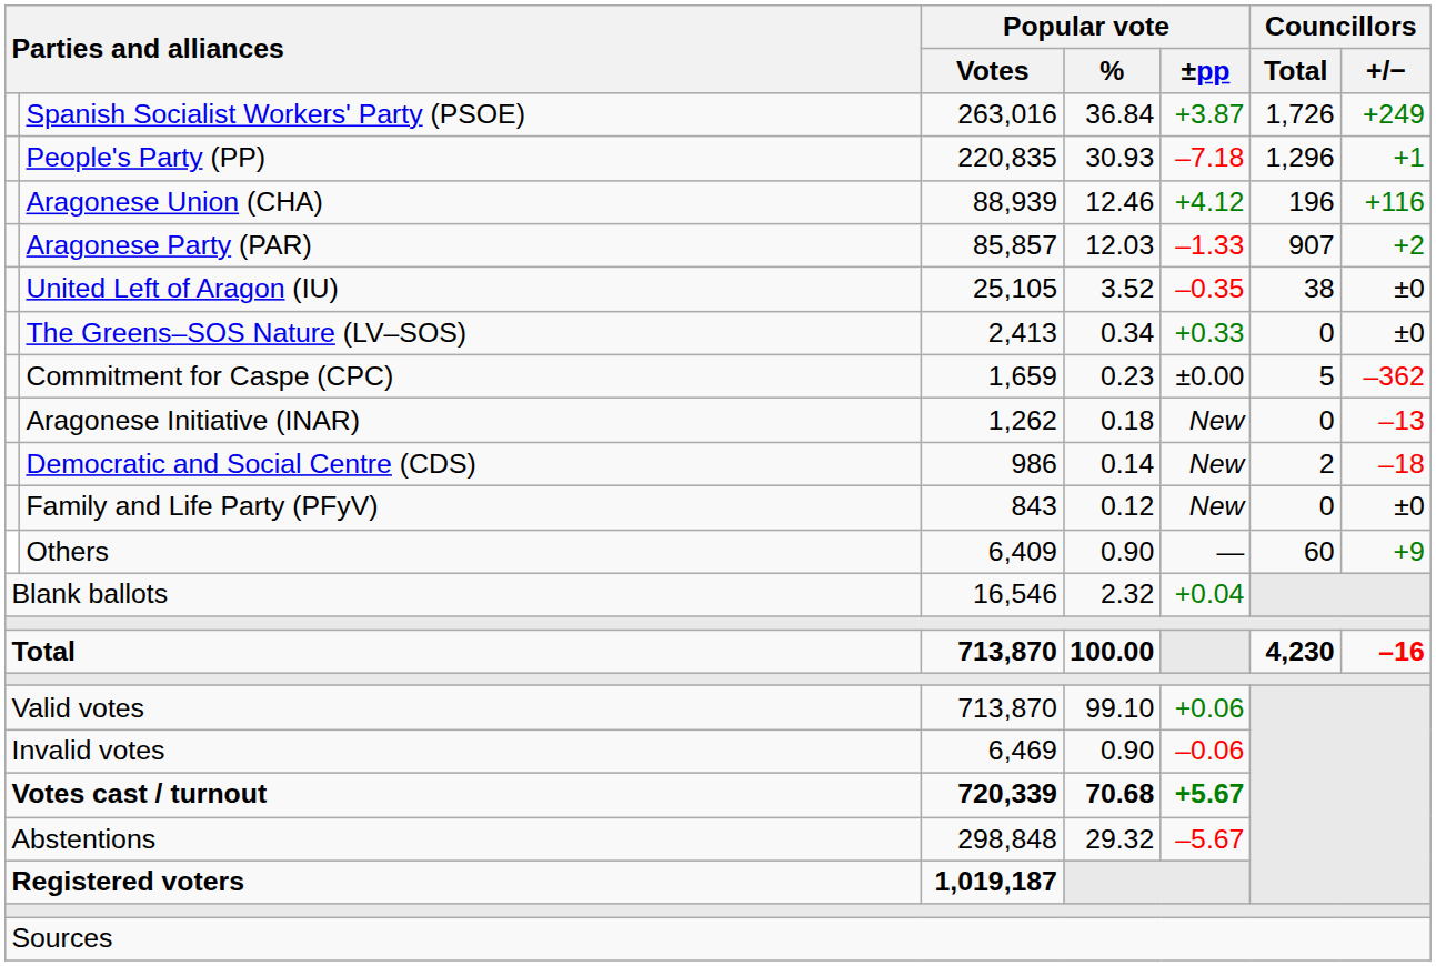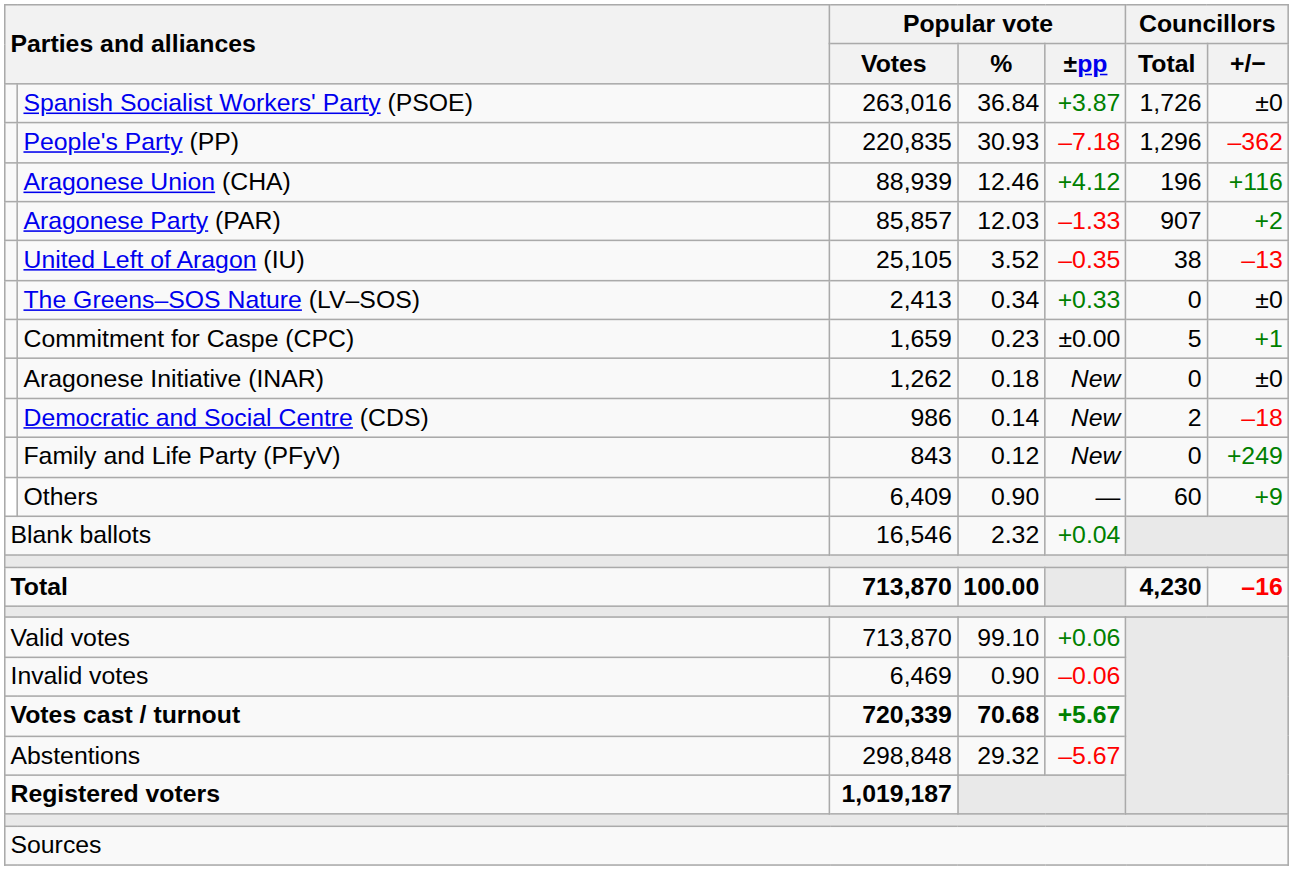Spanish Socialist Workers' Party (PSOE) | Councillors / +/−: +249 -> ±0
People's Party (PP) | Councillors / +/−: +1 -> –362
United Left of Aragon (IU) | Councillors / +/−: ±0 -> –13
Commitment for Caspe (CPC) | Councillors / +/−: –362 -> +1
Aragonese Initiative (INAR) | Councillors / +/−: –13 -> ±0
Family and Life Party (PFyV) | Councillors / +/−: ±0 -> +249
